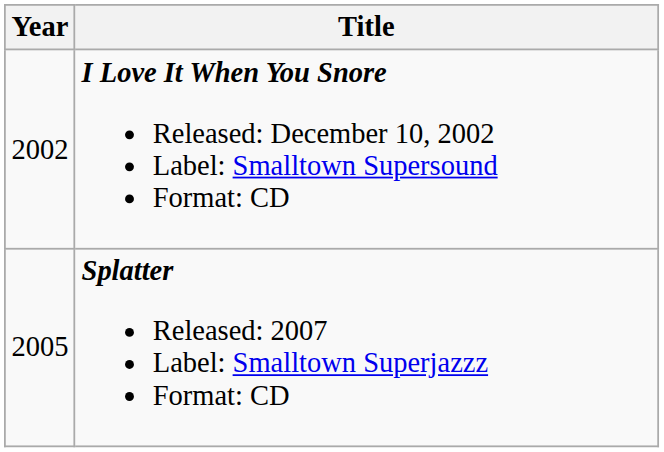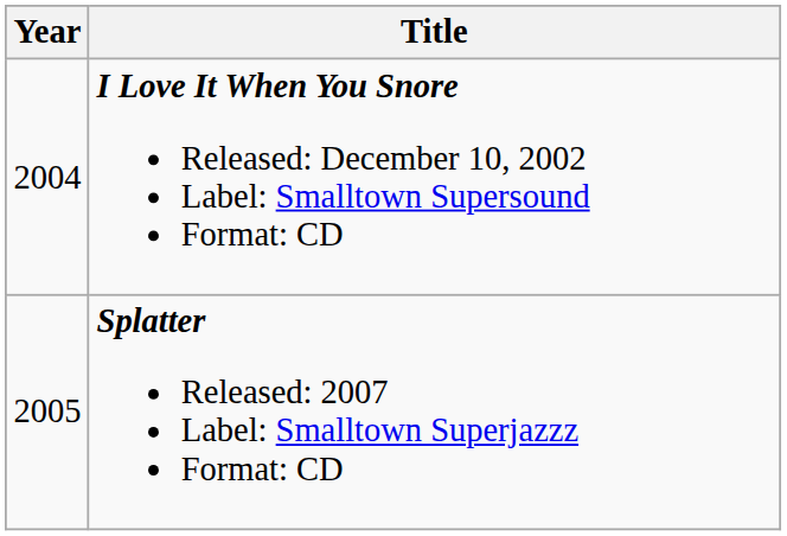row 2 | Year: 2002 -> 2004
